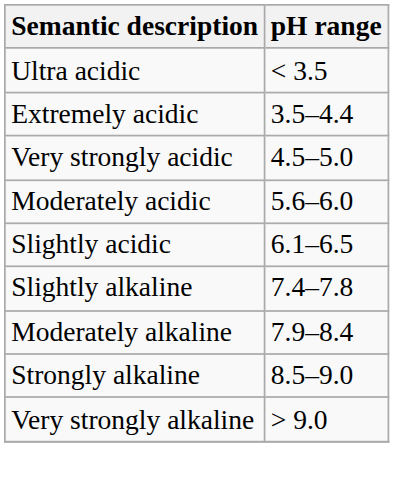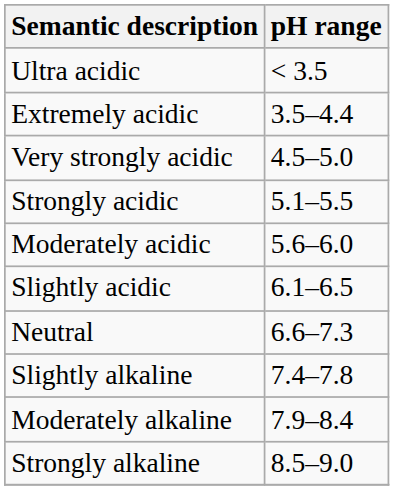+ row: Strongly acidic | 5.1–5.5
+ row: Neutral | 6.6–7.3
- row: Very strongly alkaline | > 9.0
